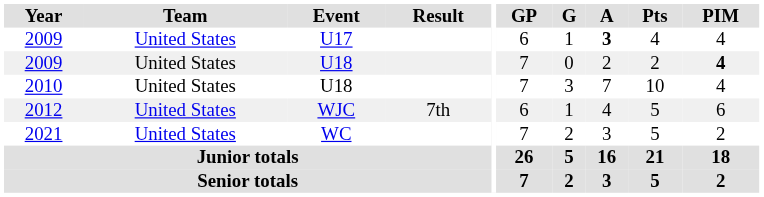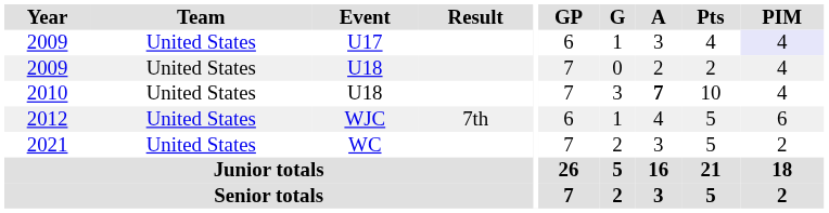2009 / U17 | A: bold -> normal
2009 / U17 | PIM: no background -> lavender background
2009 / U18 | PIM: bold -> normal
2010 | A: normal -> bold
